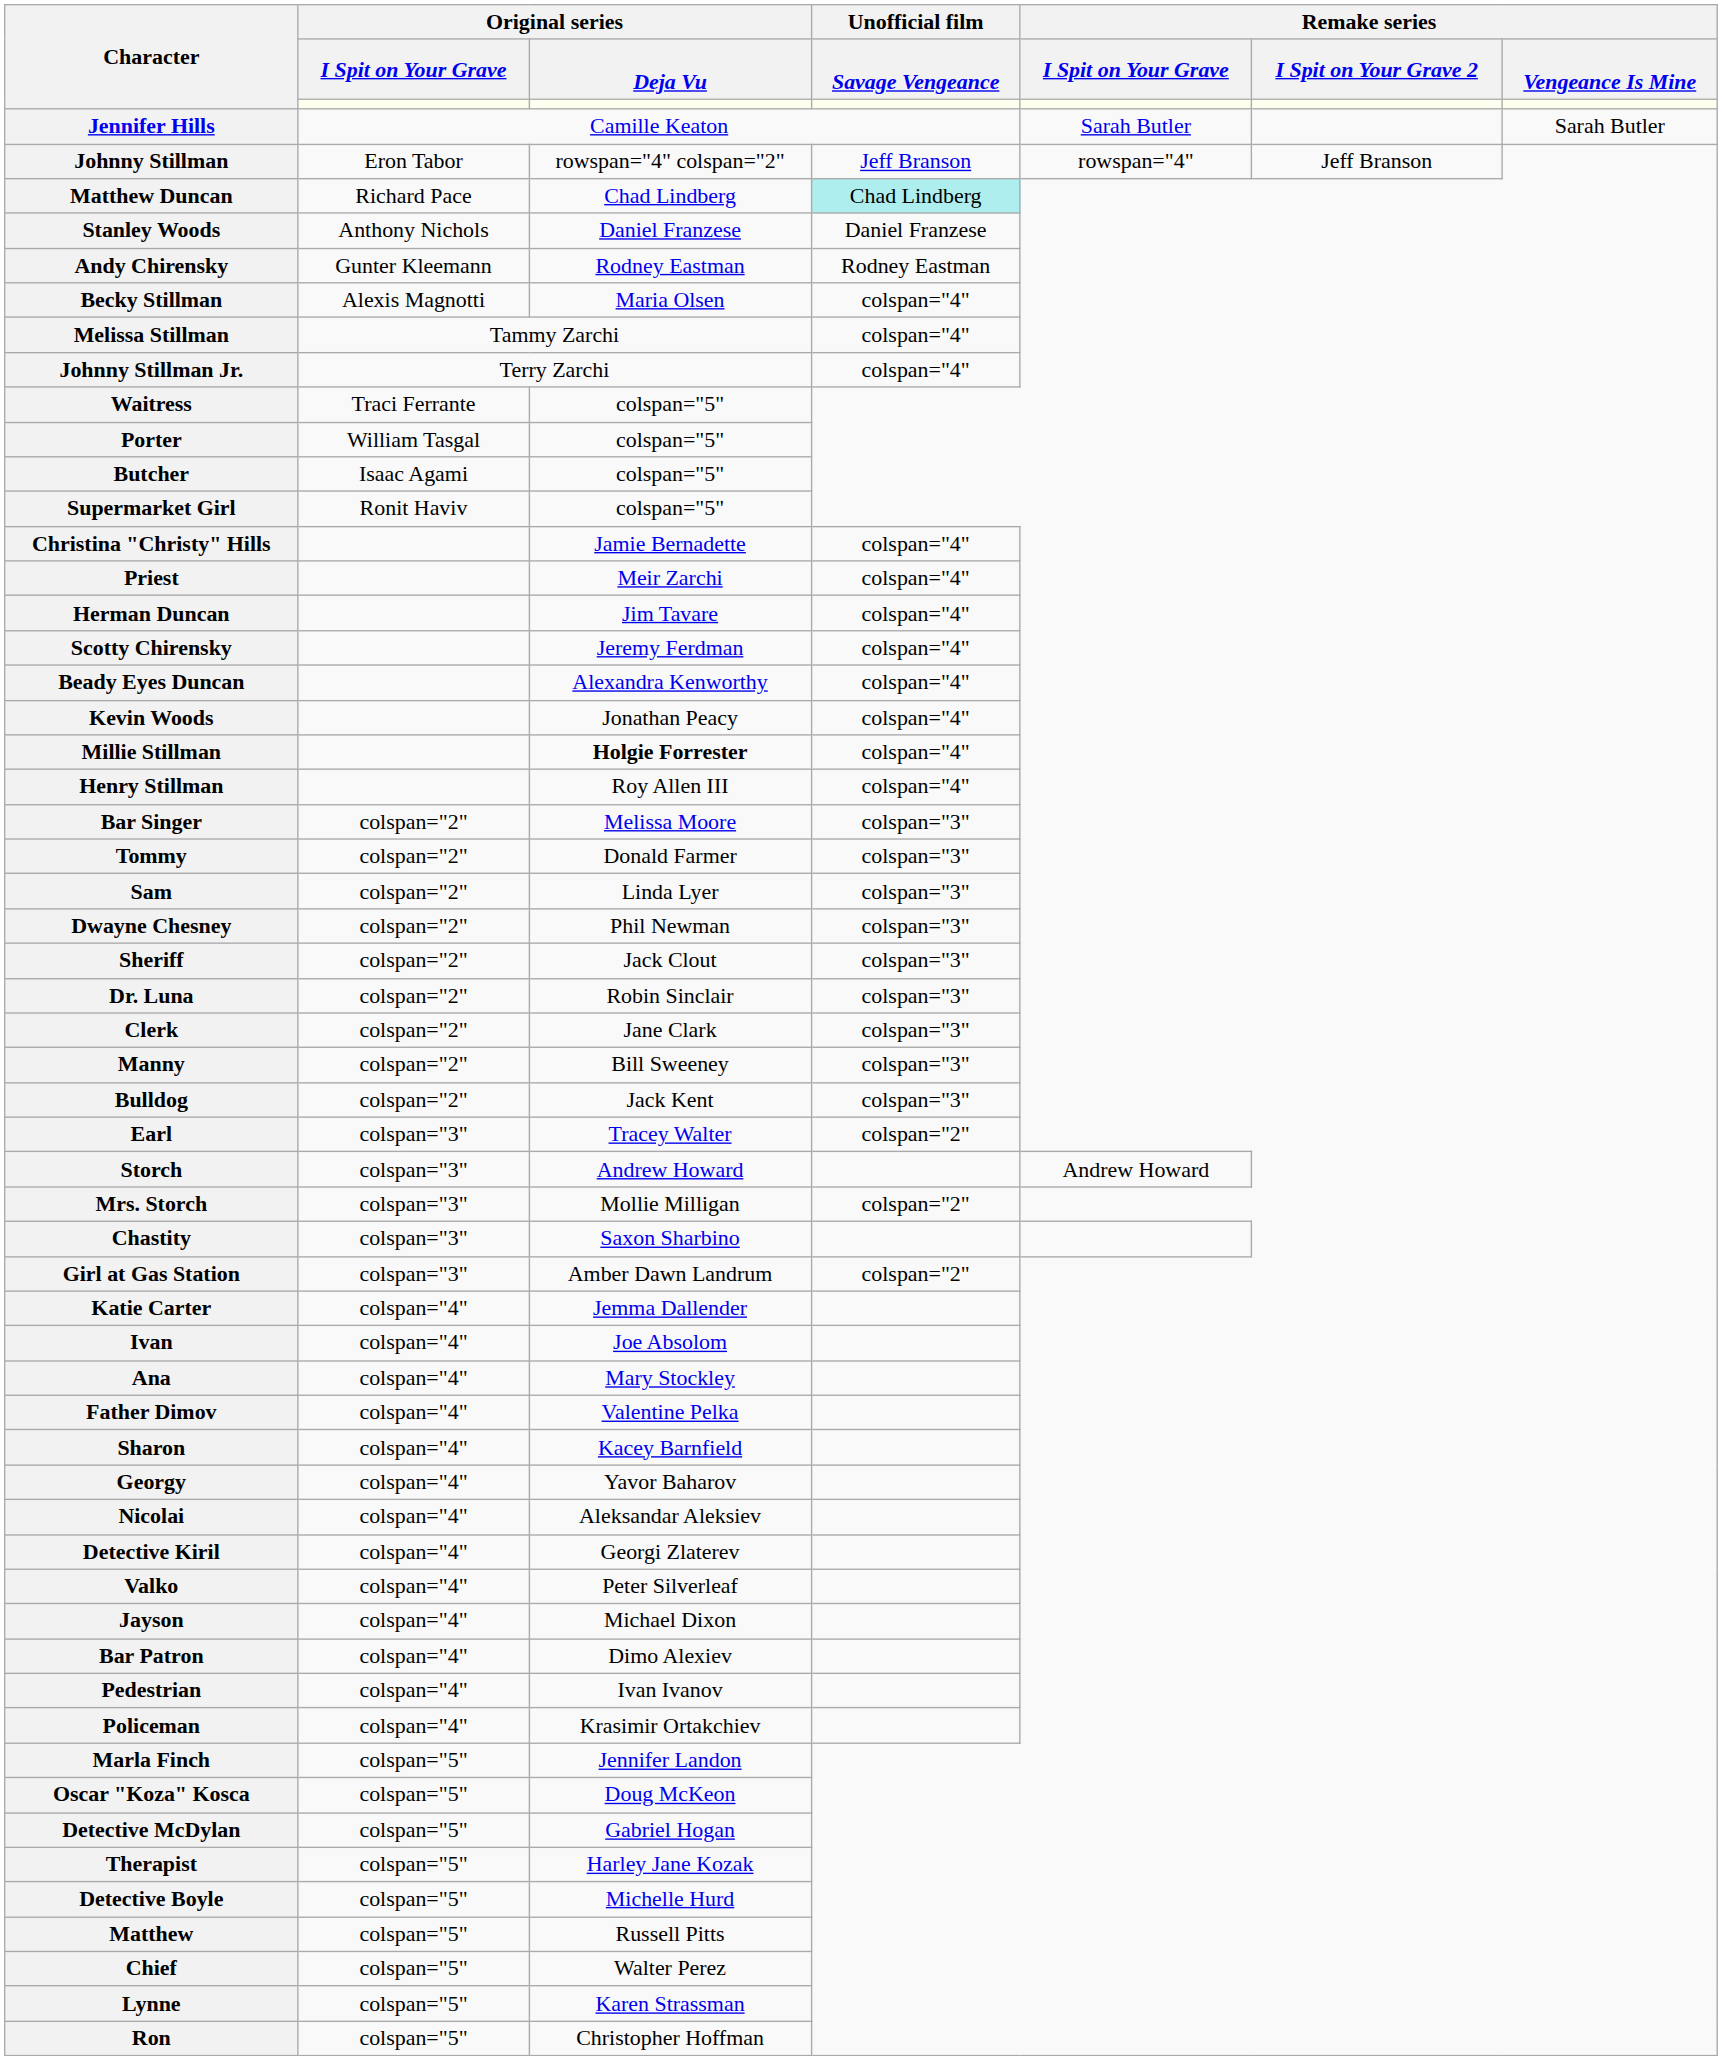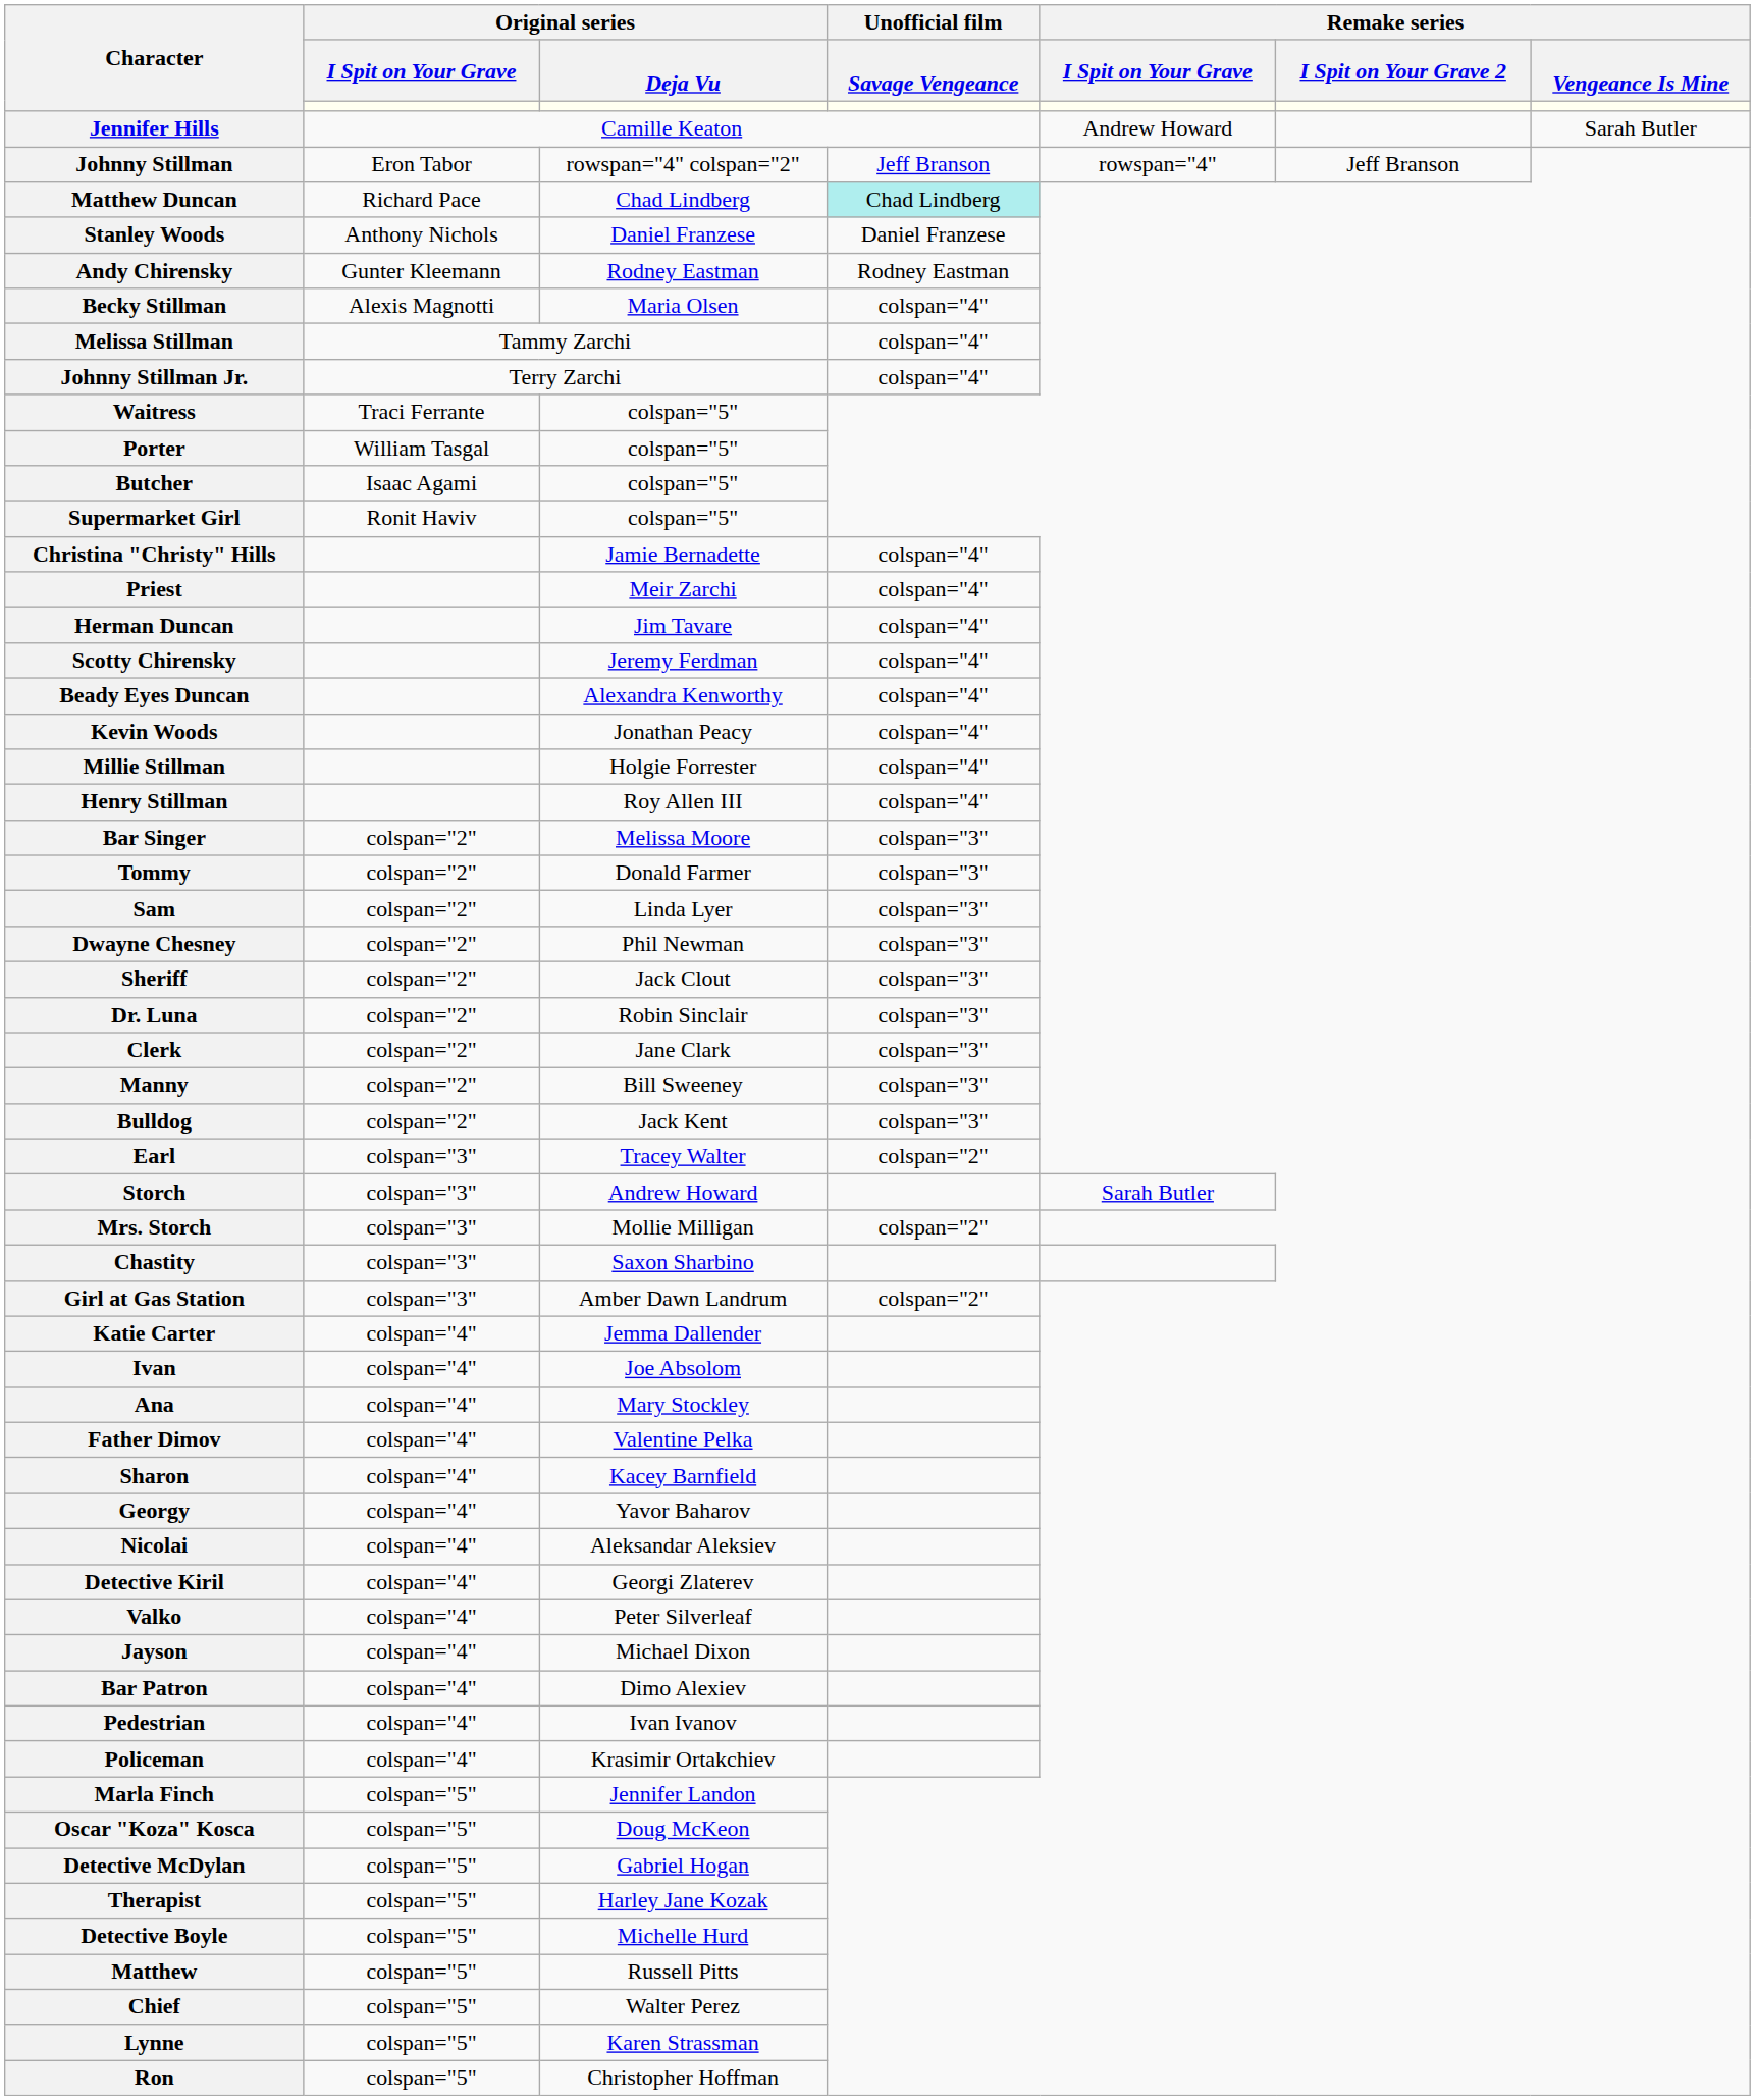Jennifer Hills | Remake series / I Spit on Your Grave: Sarah Butler -> Andrew Howard
Millie Stillman | Original series / Deja Vu: bold -> normal
Storch | Remake series / I Spit on Your Grave: Andrew Howard -> Sarah Butler
